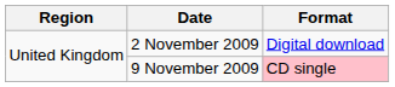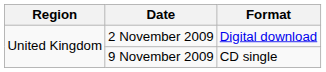9 November 2009 | Format: pink background -> no background
